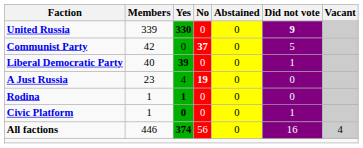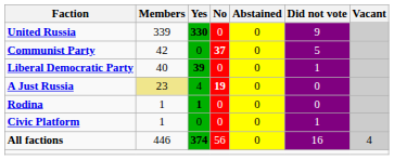United Russia | Did not vote: bold -> normal
A Just Russia | Members: no background -> khaki background
Civic Platform | Yes: bold -> normal
